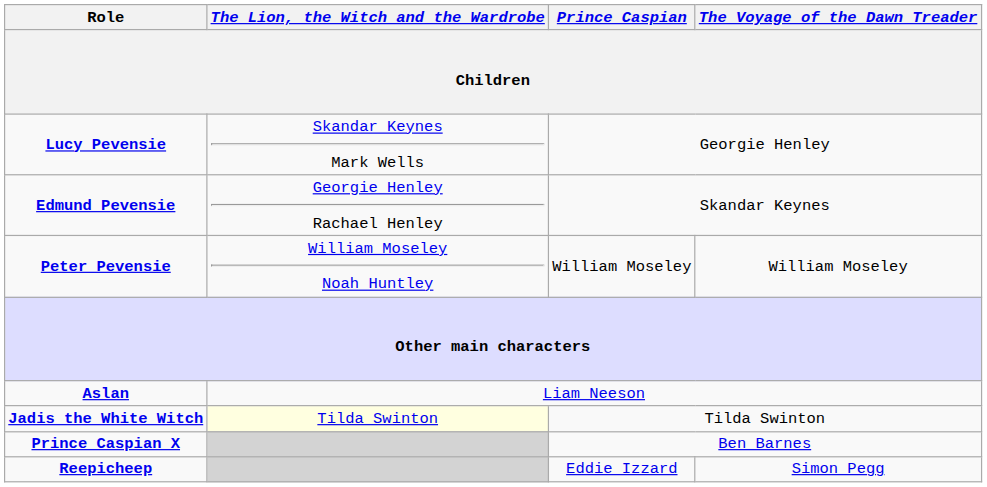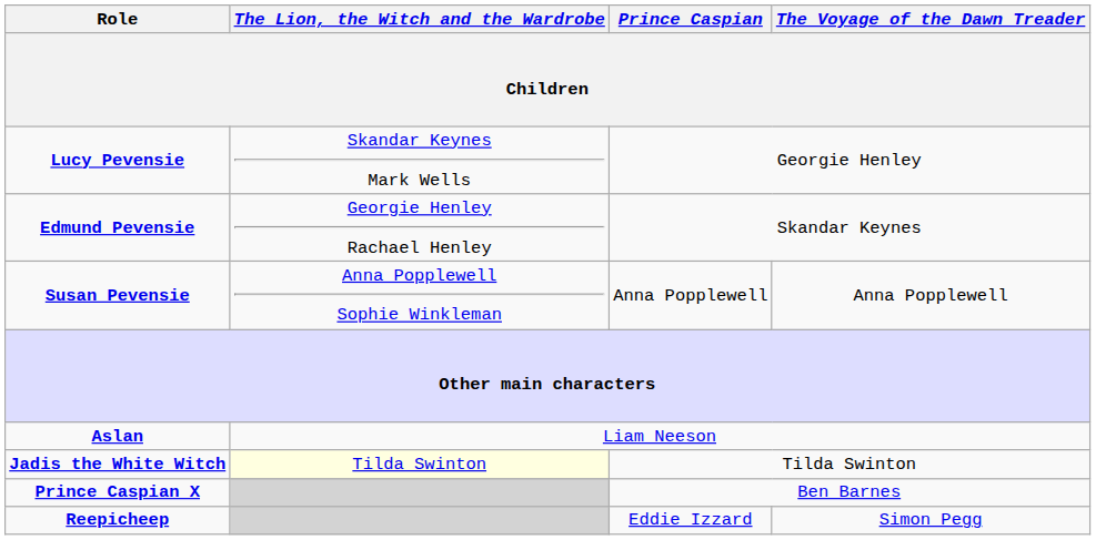- row: Peter Pevensie | William Moseley Noah Huntley | William Moseley | William Moseley
+ row: Susan Pevensie | Anna Popplewell Sophie Winkleman | Anna Popplewell | Anna Popplewell
